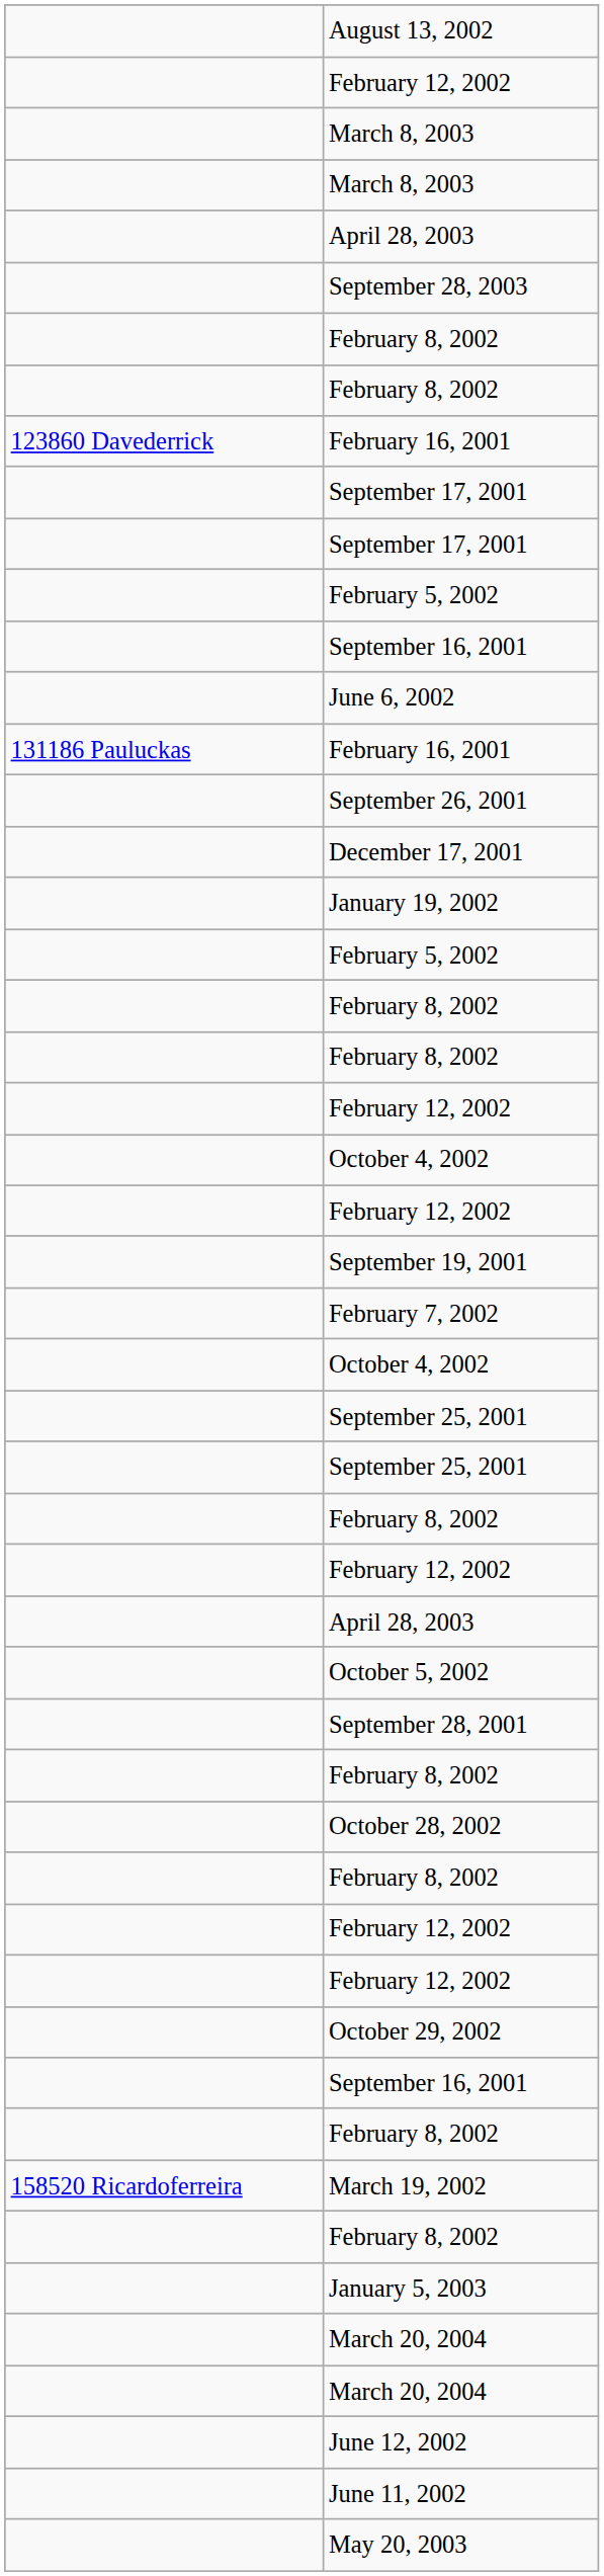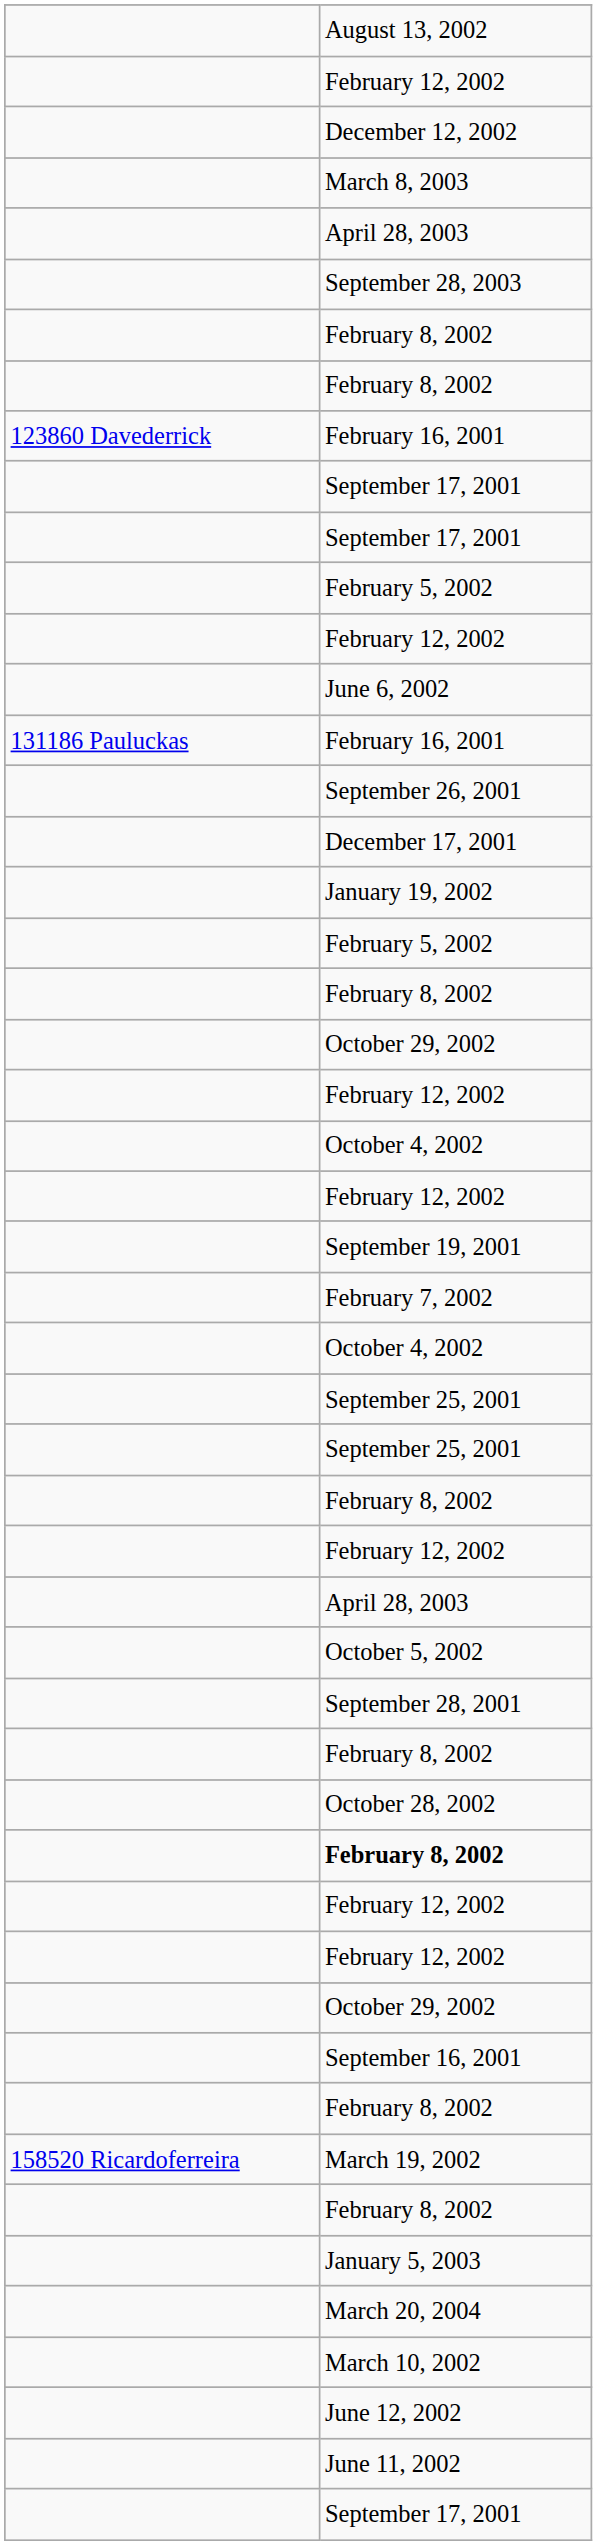row 3 | column 2: March 8, 2003 -> December 12, 2002
row 13 | column 2: September 16, 2001 -> February 12, 2002
row 21 | column 2: February 8, 2002 -> October 29, 2002
row 37 | column 2: normal -> bold
row 47 | column 2: March 20, 2004 -> March 10, 2002
row 50 | column 2: May 20, 2003 -> September 17, 2001
